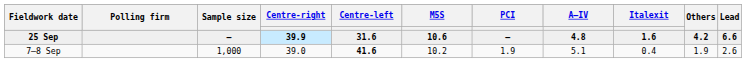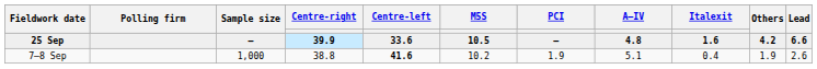25 Sep | Centre-left: 31.6 -> 33.6
25 Sep | M5S: 10.6 -> 10.5
7–8 Sep | Centre-right: 39.0 -> 38.8
